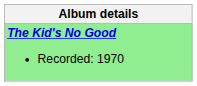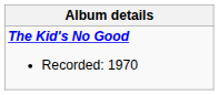row 2 | column 1: lightgreen background -> no background
